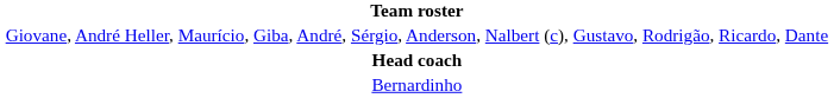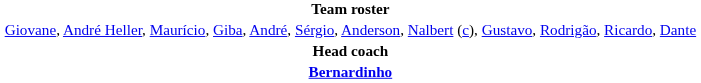row 4 | column 1: normal -> bold
